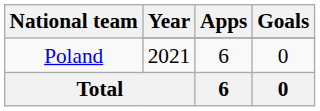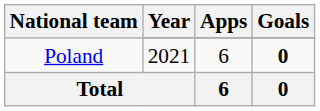2021 | Goals: normal -> bold
